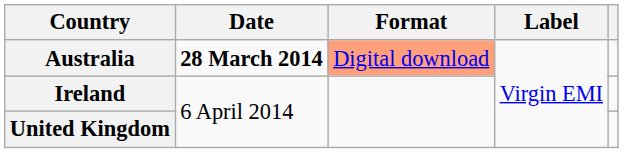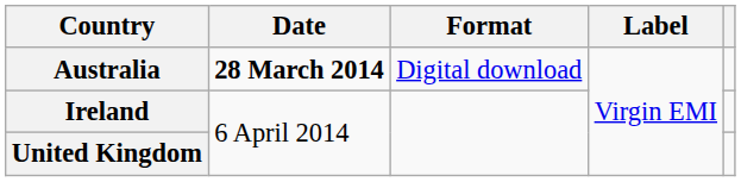Australia | Format: lightsalmon background -> no background
